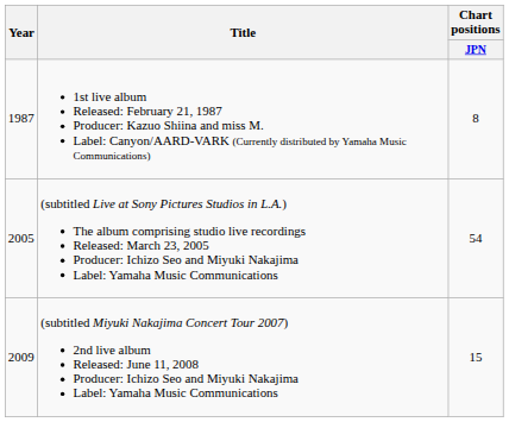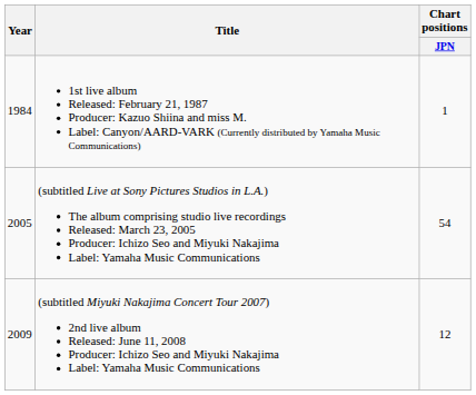row 3 | Year: 1987 -> 1984
row 3 | Chart positions / JPN: 8 -> 1
row 5 | Chart positions / JPN: 15 -> 12
